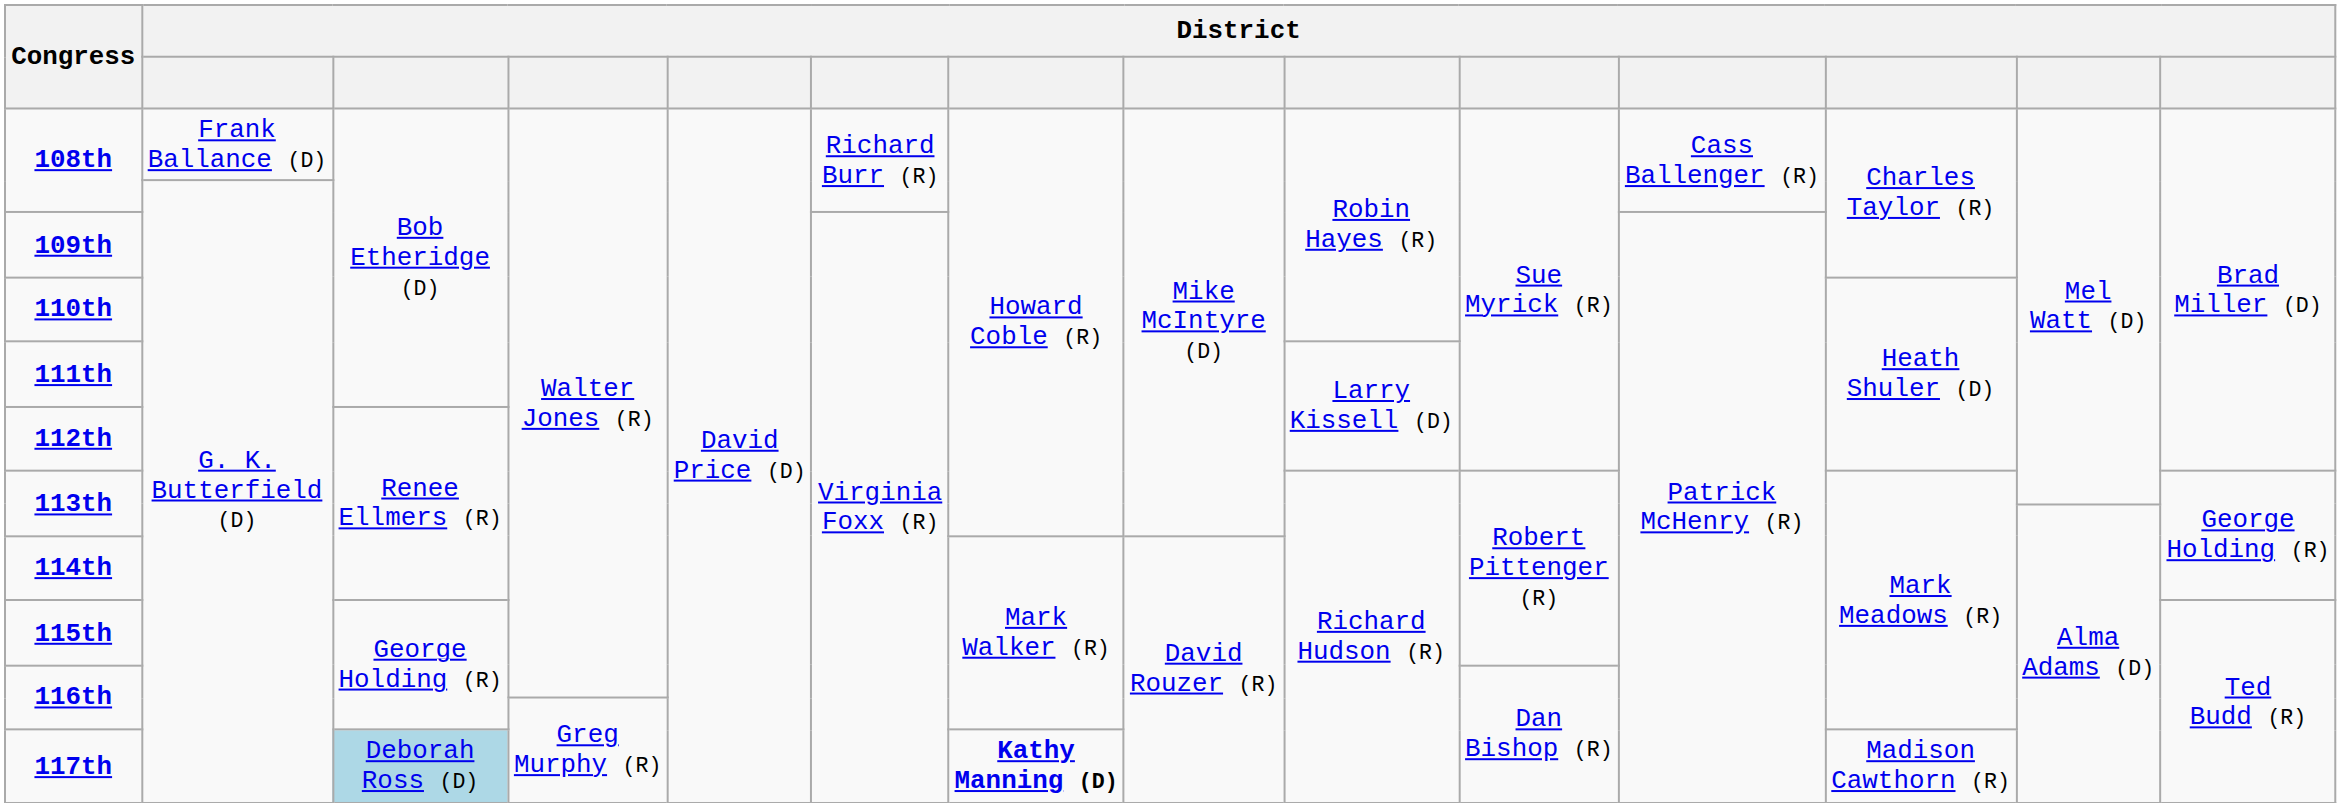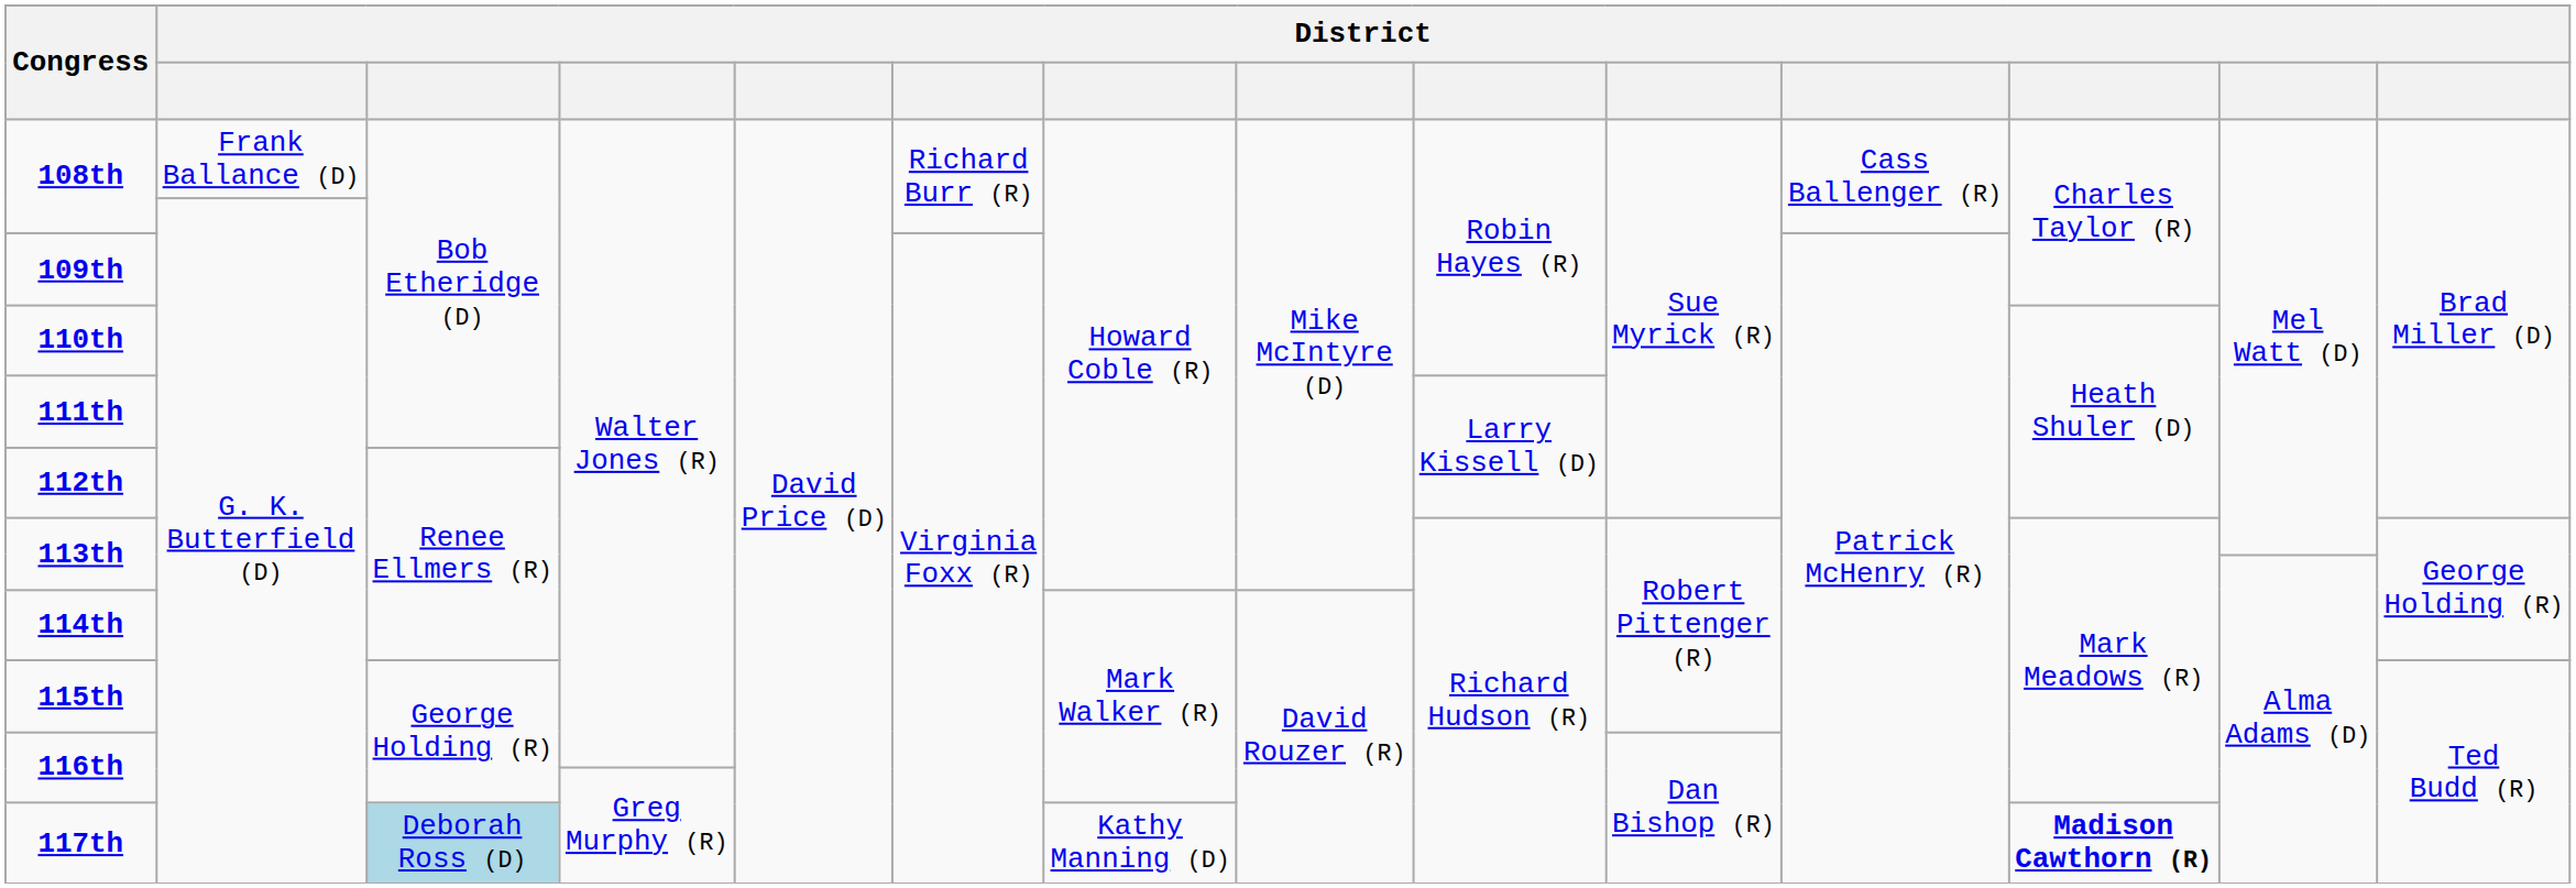117th | column 7: bold -> normal
117th | column 12: normal -> bold
